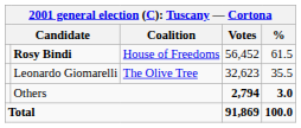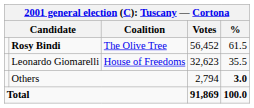Rosy Bindi | Coalition: House of Freedoms -> The Olive Tree
Leonardo Giomarelli | Coalition: The Olive Tree -> House of Freedoms
Others | Votes: bold -> normal
